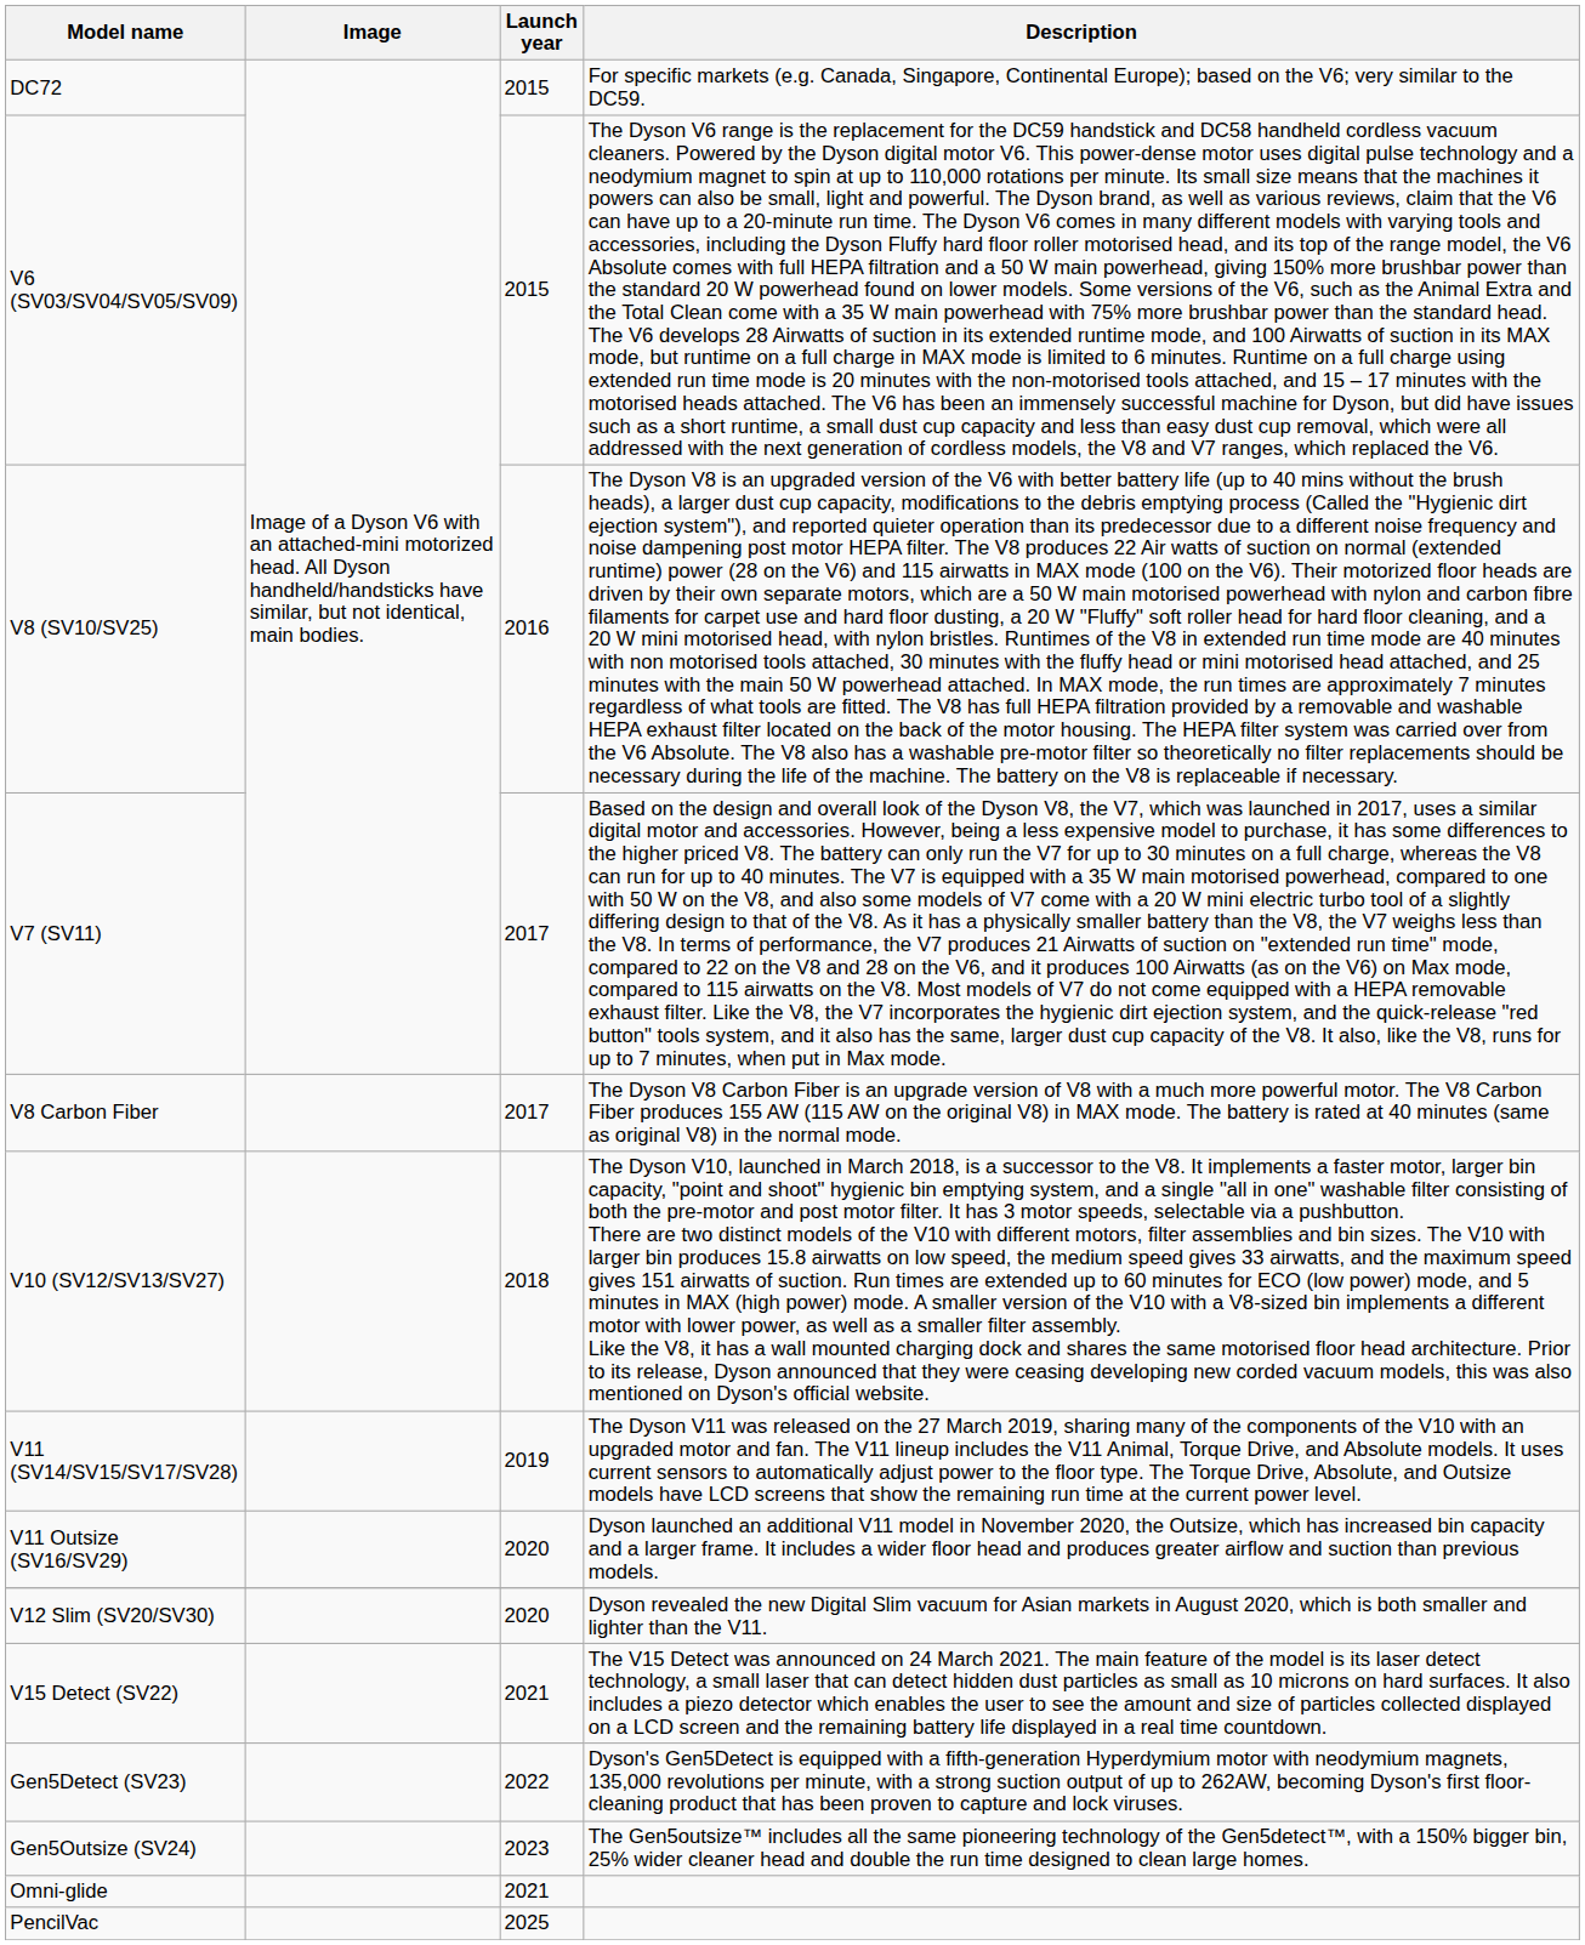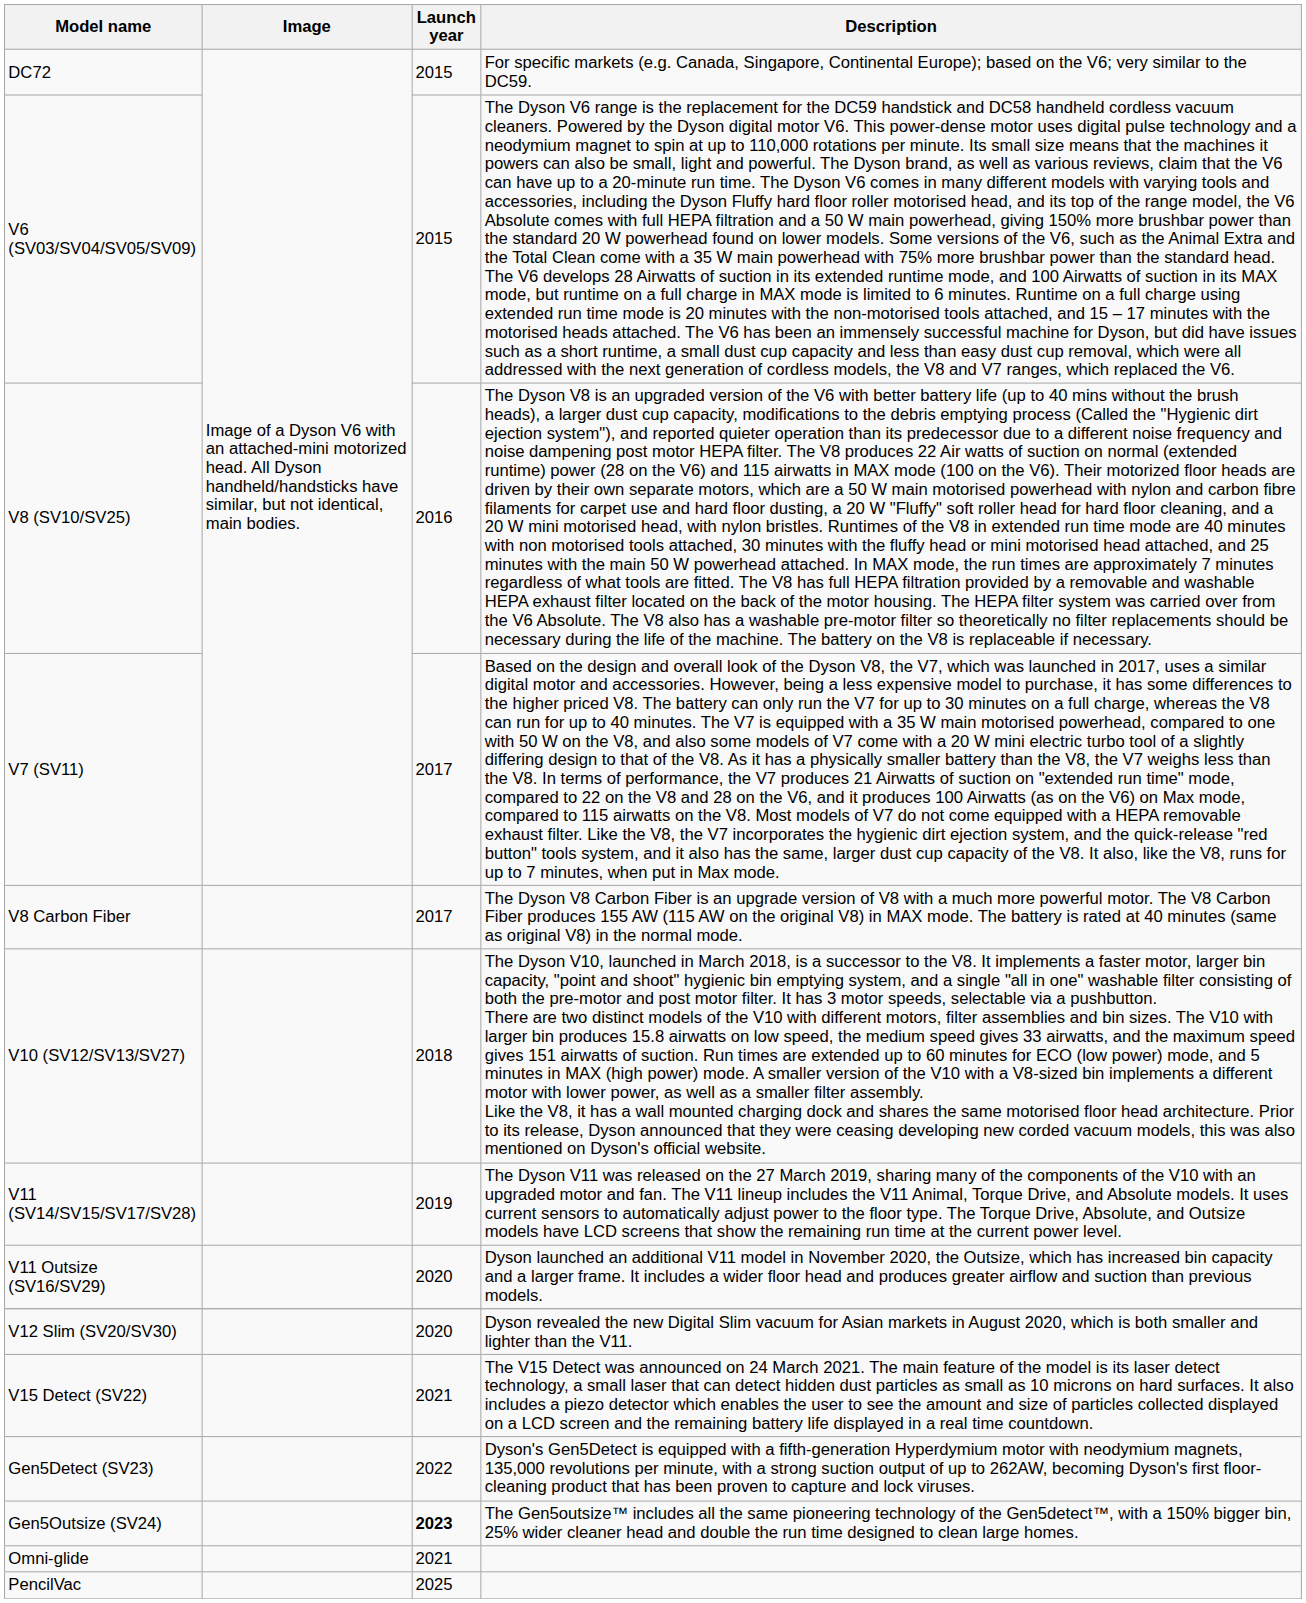Gen5Outsize (SV24) | Launch year: normal -> bold
